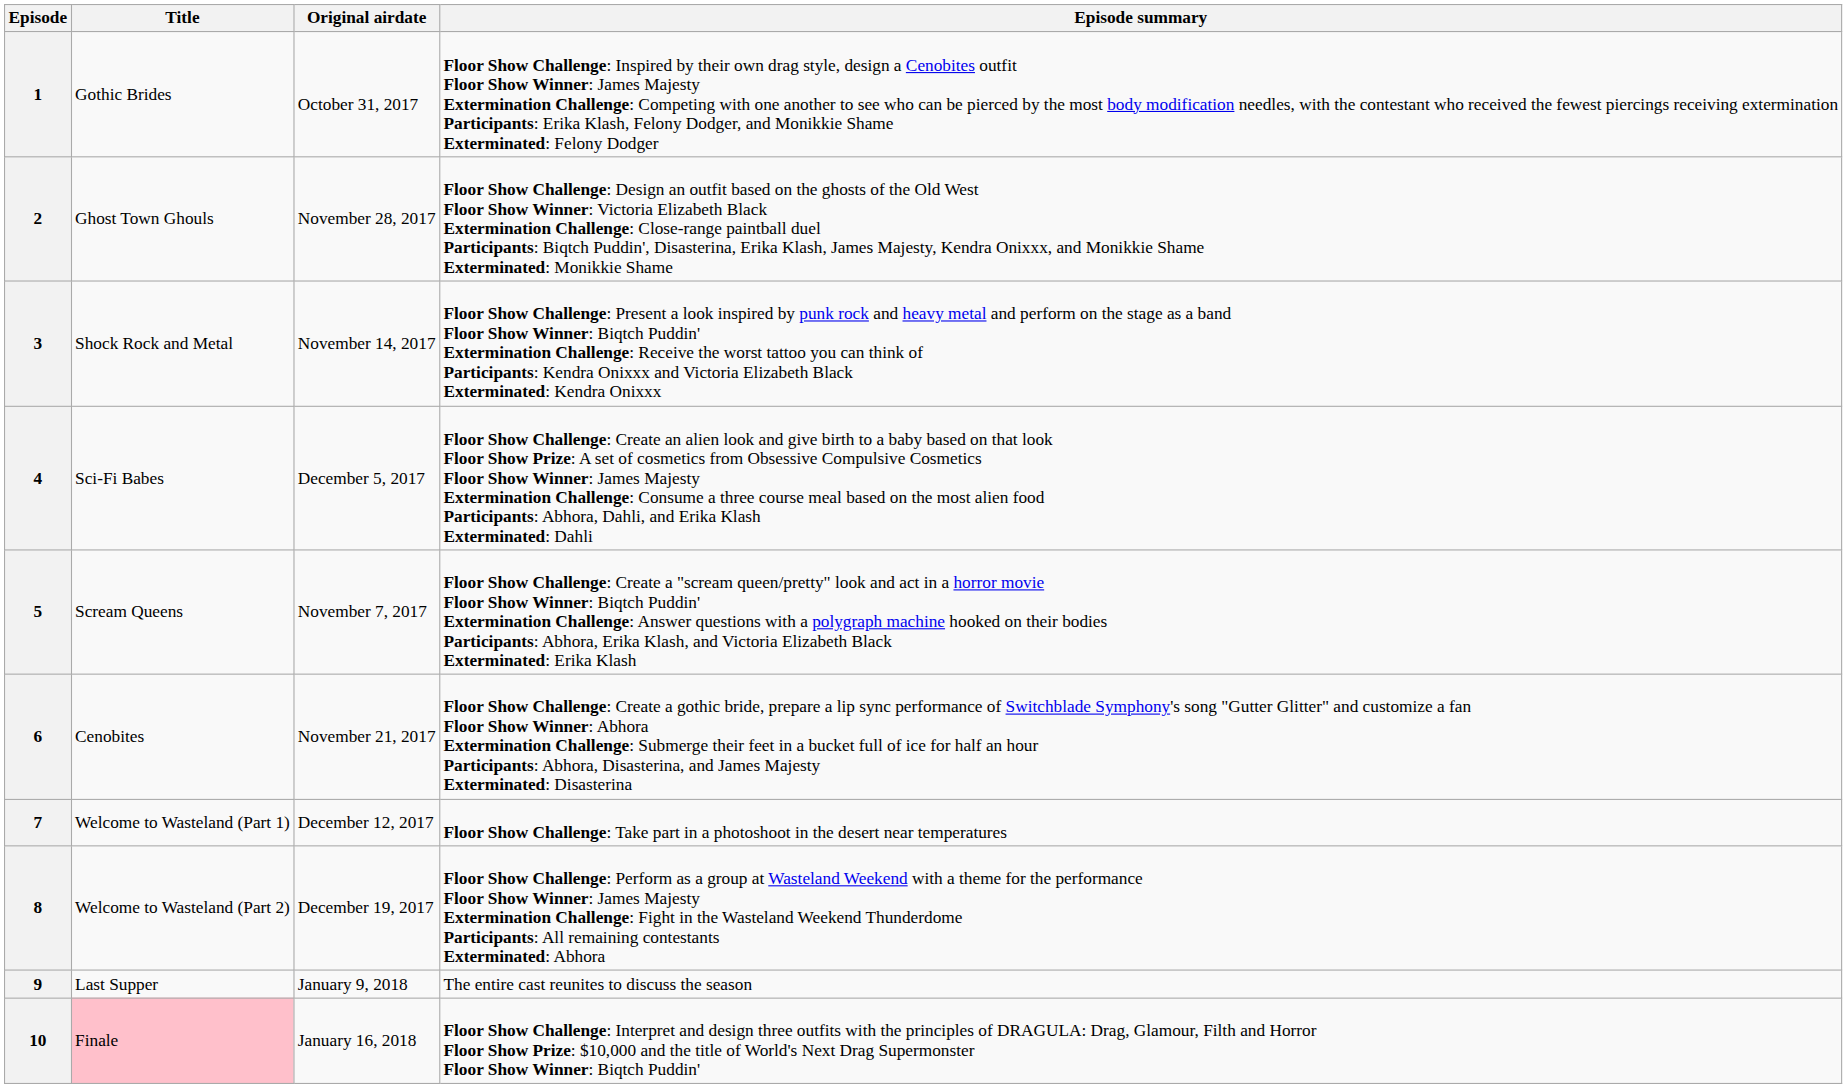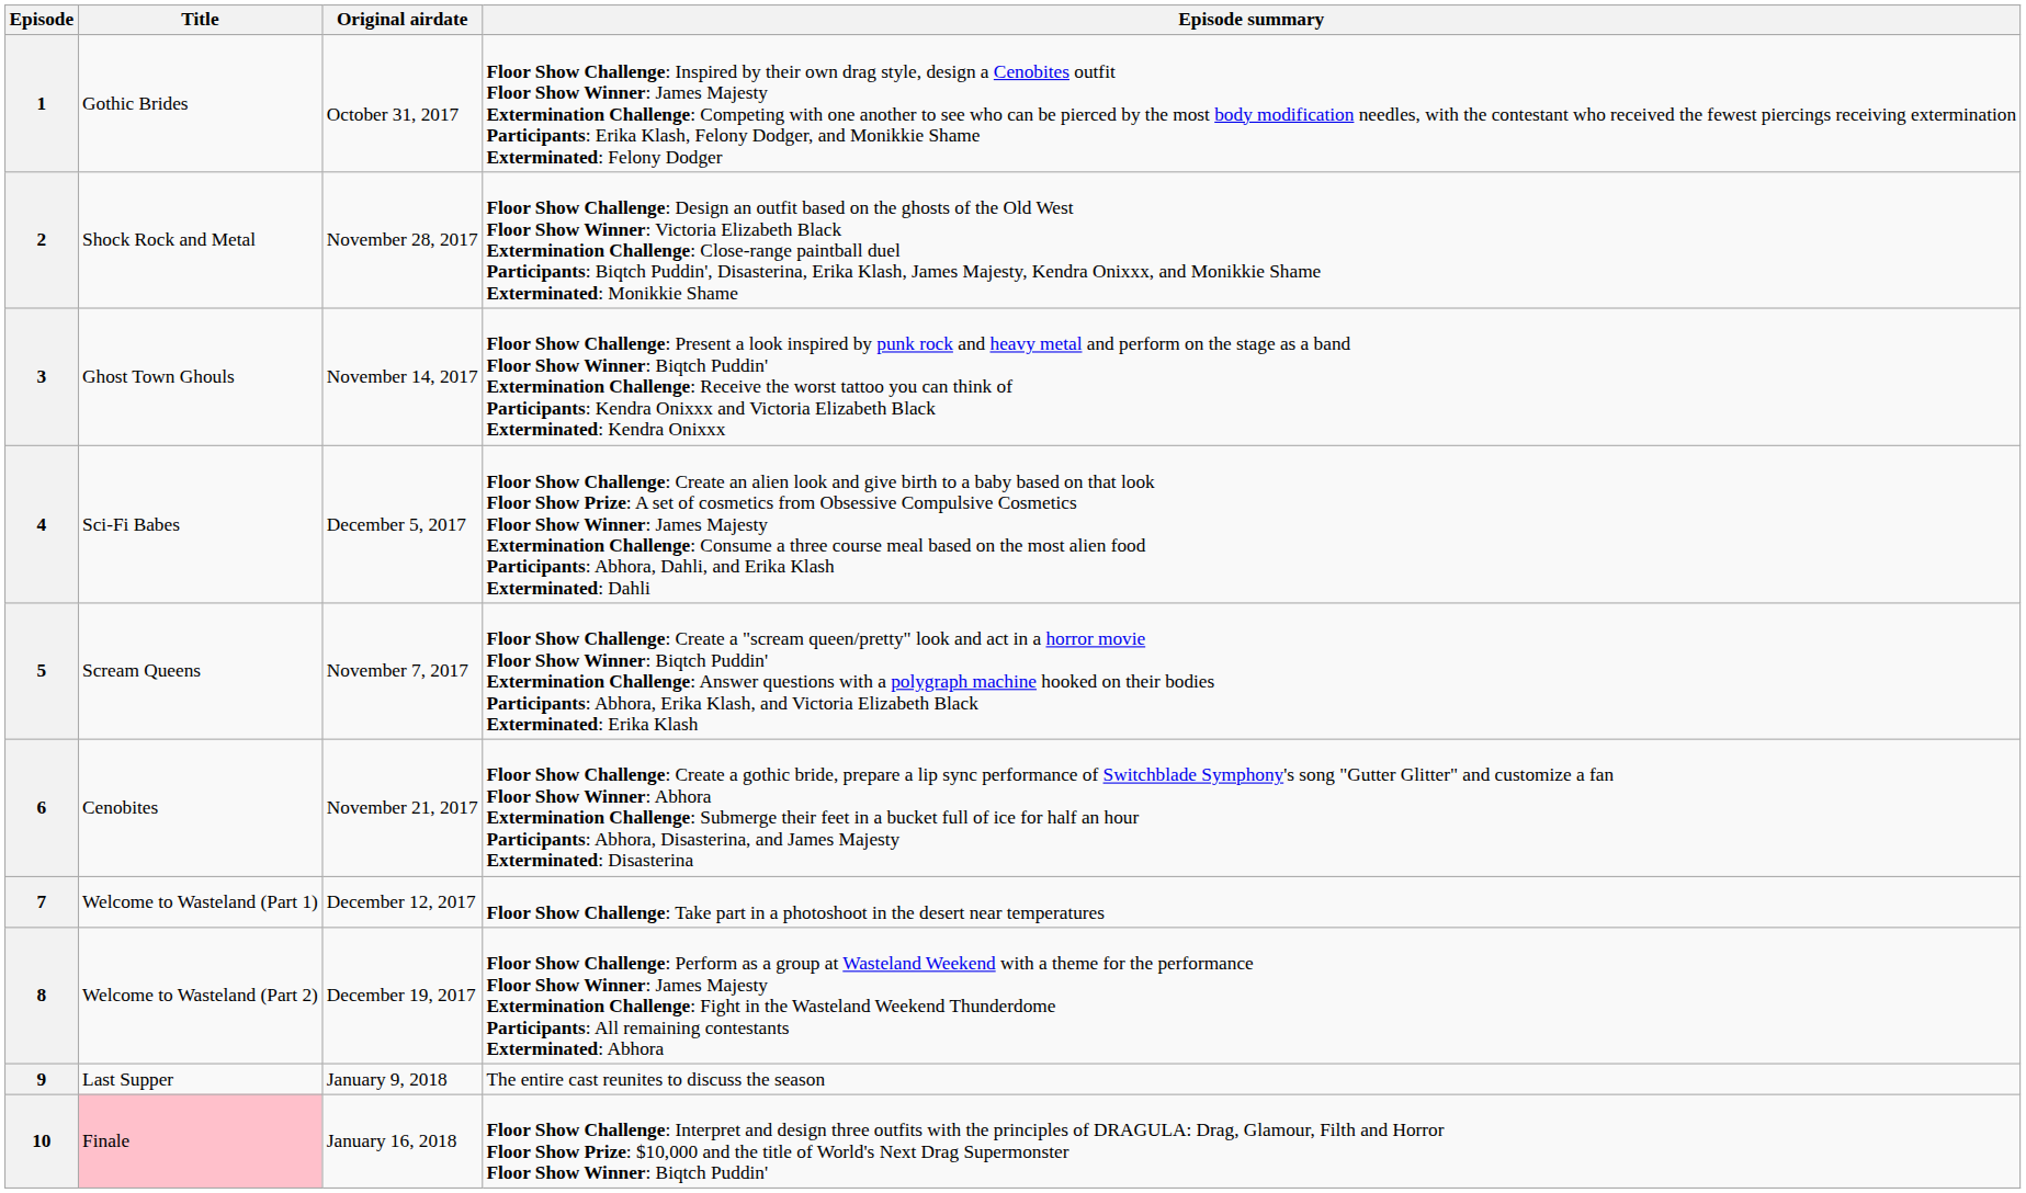2 | Title: Ghost Town Ghouls -> Shock Rock and Metal
3 | Title: Shock Rock and Metal -> Ghost Town Ghouls
